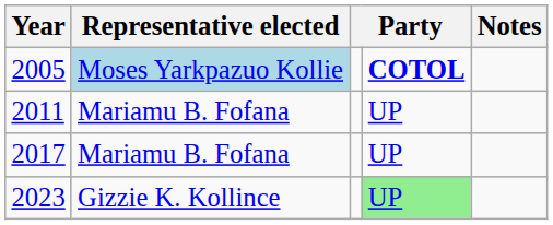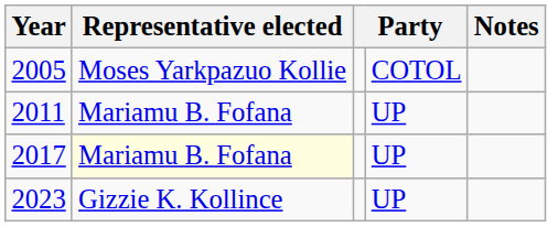2005 | Representative elected: lightblue background -> no background
2005 | column 4: bold -> normal
2017 | Representative elected: no background -> lightyellow background
2023 | column 4: lightgreen background -> no background
